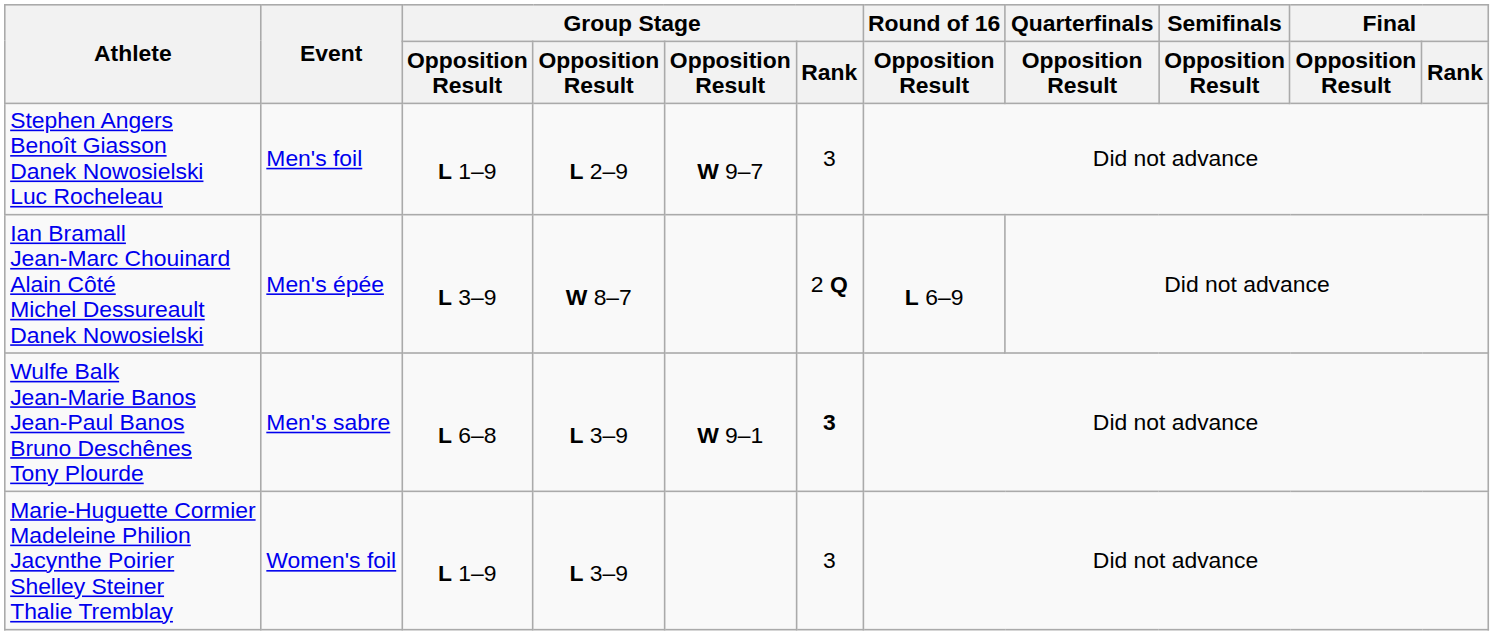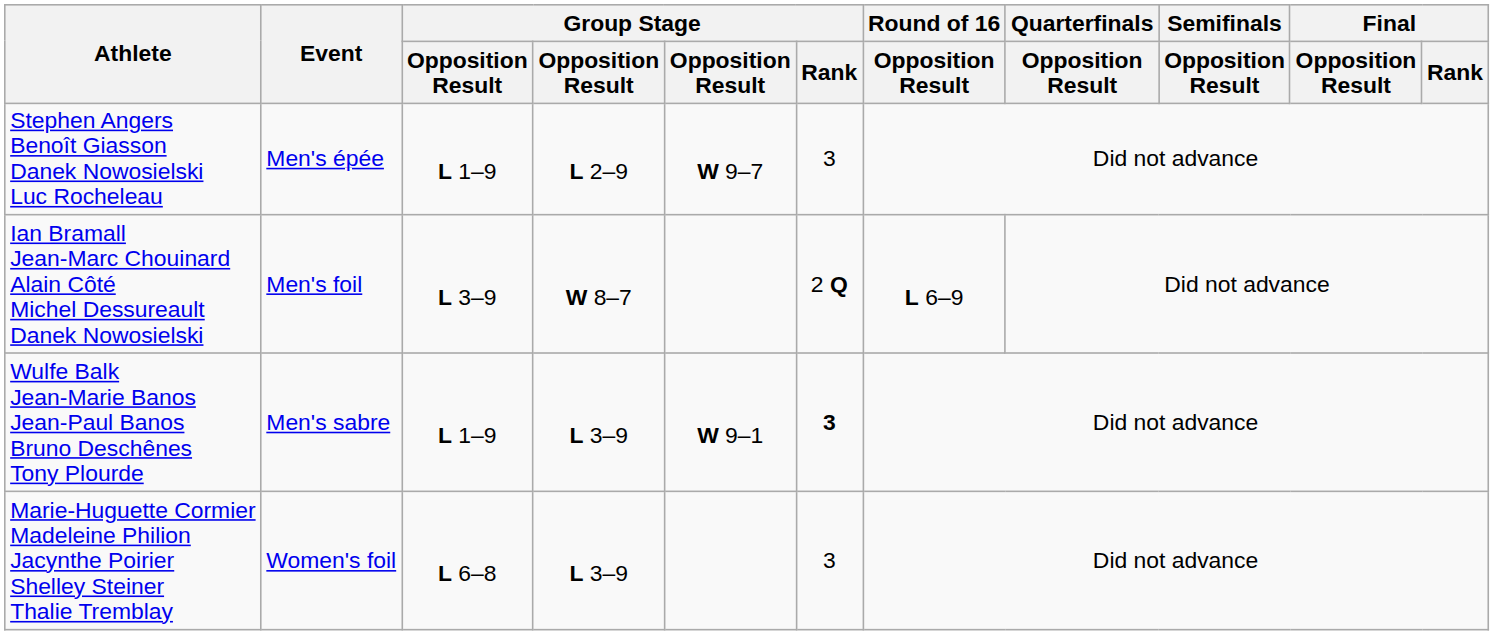row 3 | Event: Men's foil -> Men's épée
row 4 | Event: Men's épée -> Men's foil
row 5 | column 3: L 6–8 -> L 1–9
row 6 | column 3: L 1–9 -> L 6–8
